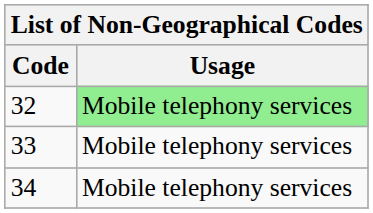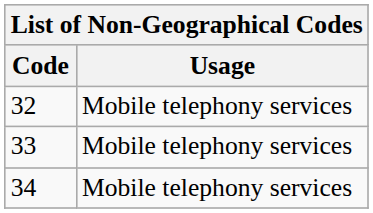32 | Usage: lightgreen background -> no background
